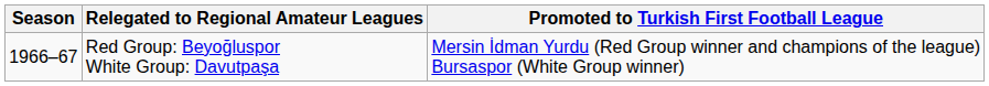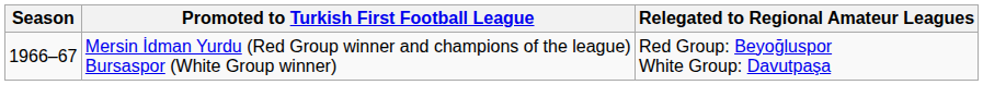columns swapped: Promoted to Turkish First Football League <-> Relegated to Regional Amateur Leagues
